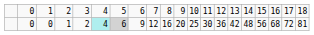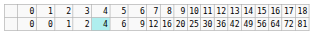row 2 | column 7: lightgrey background -> no background
row 2 | column 16: 48 -> 49
row 2 | column 18: 68 -> 64
